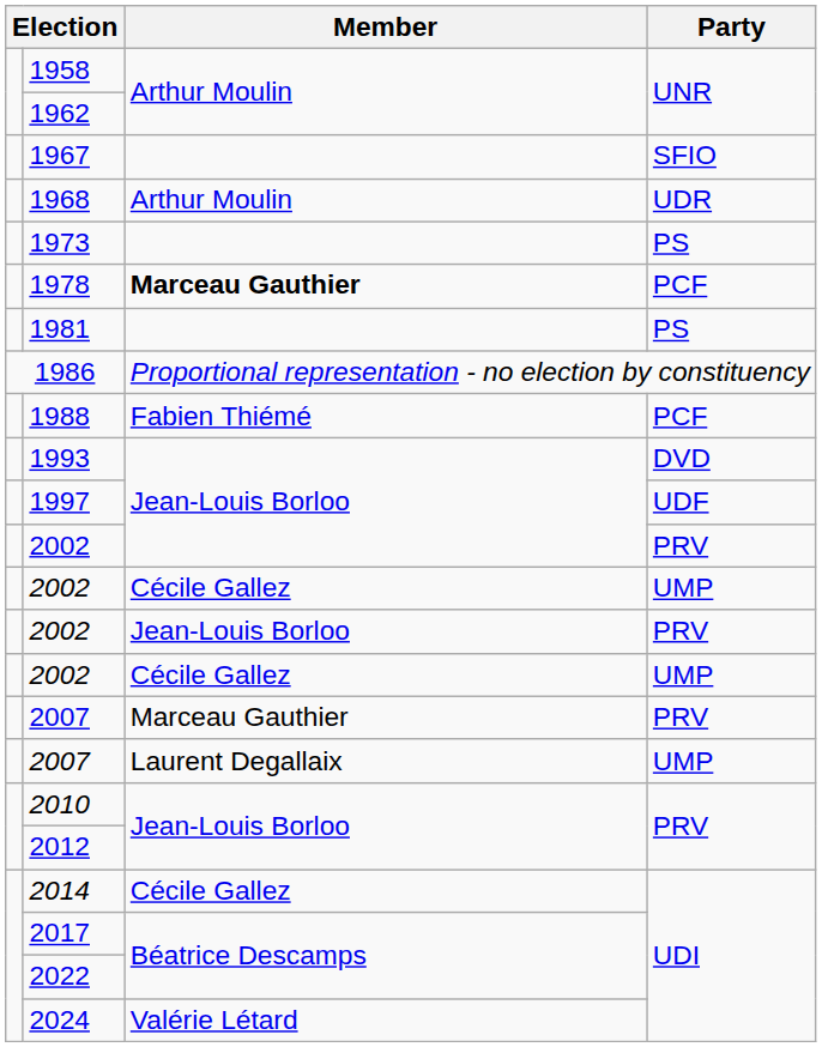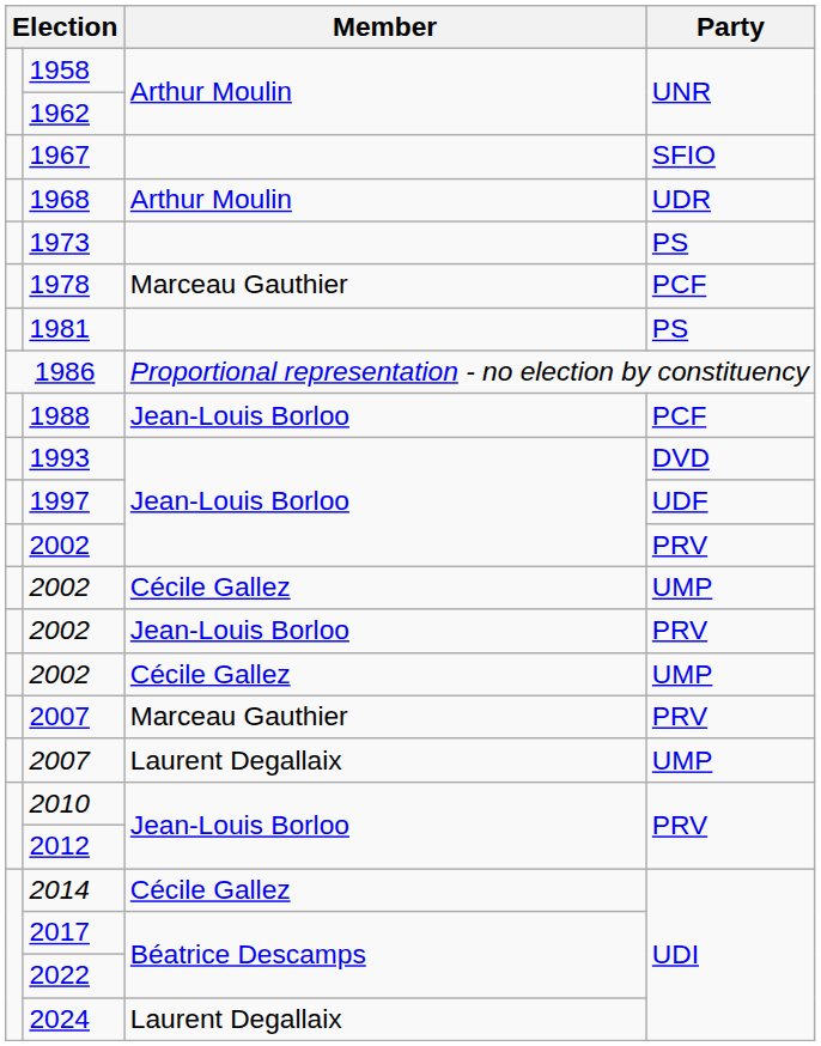1978 | Member: bold -> normal
1988 | Member: Fabien Thiémé -> Jean-Louis Borloo
2024 | Member: Valérie Létard -> Laurent Degallaix
